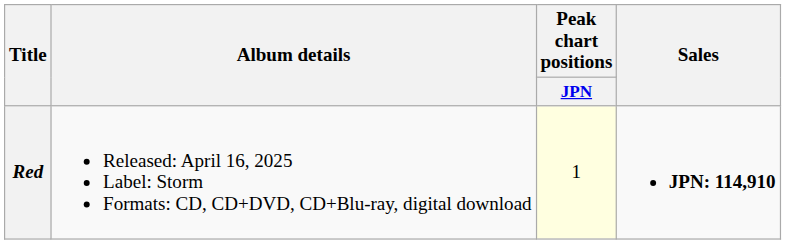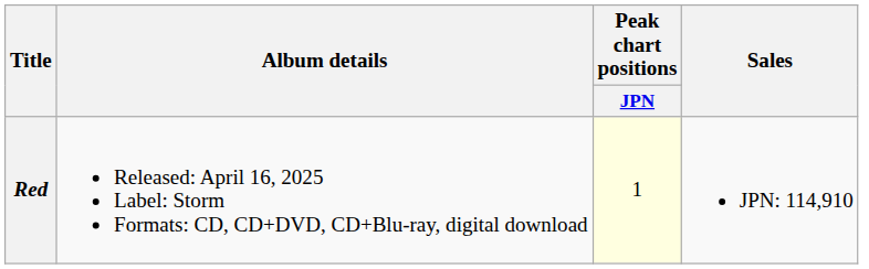Red | Sales: bold -> normal
